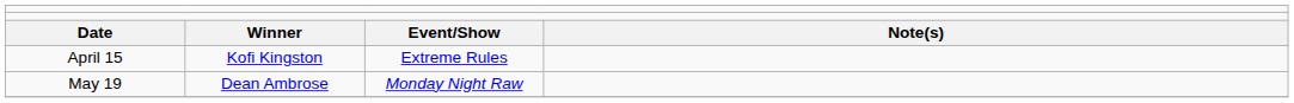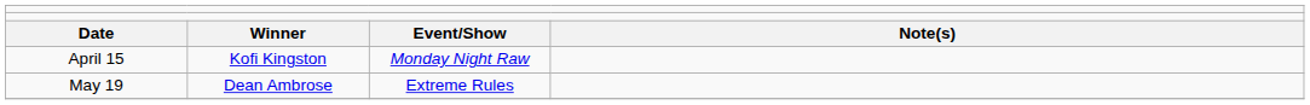April 15 | column 3: Extreme Rules -> Monday Night Raw
May 19 | column 3: Monday Night Raw -> Extreme Rules
